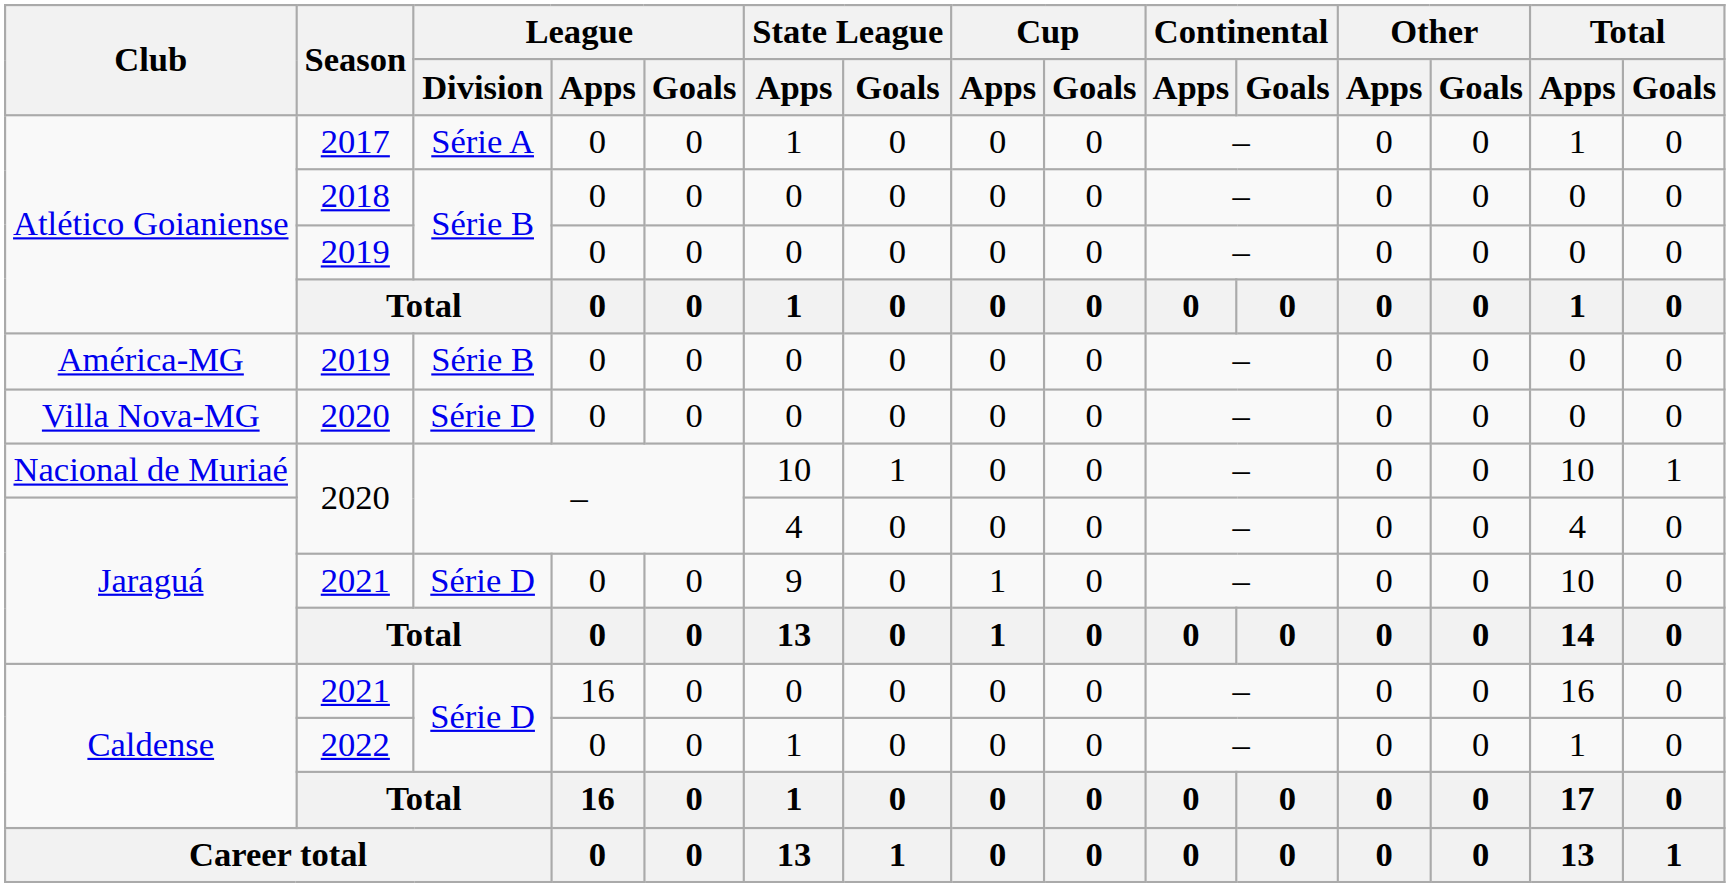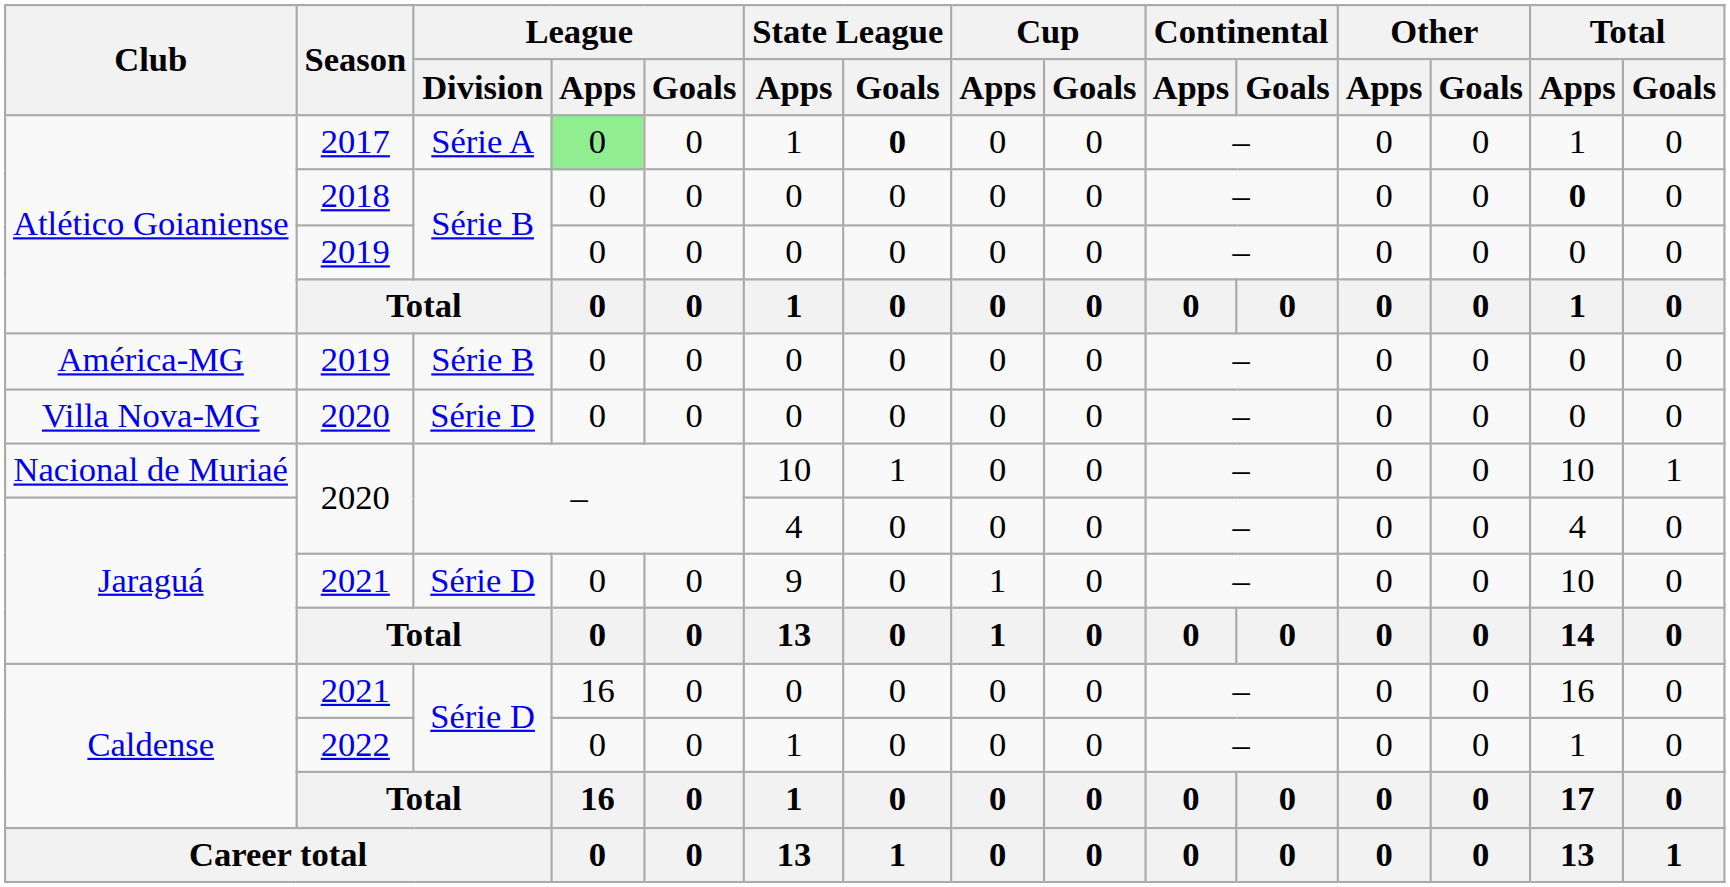Atlético Goianiense / 2017 | League / Apps: no background -> lightgreen background
Atlético Goianiense / 2017 | State League / Goals: normal -> bold
Atlético Goianiense / 2018 | Total / Apps: normal -> bold
